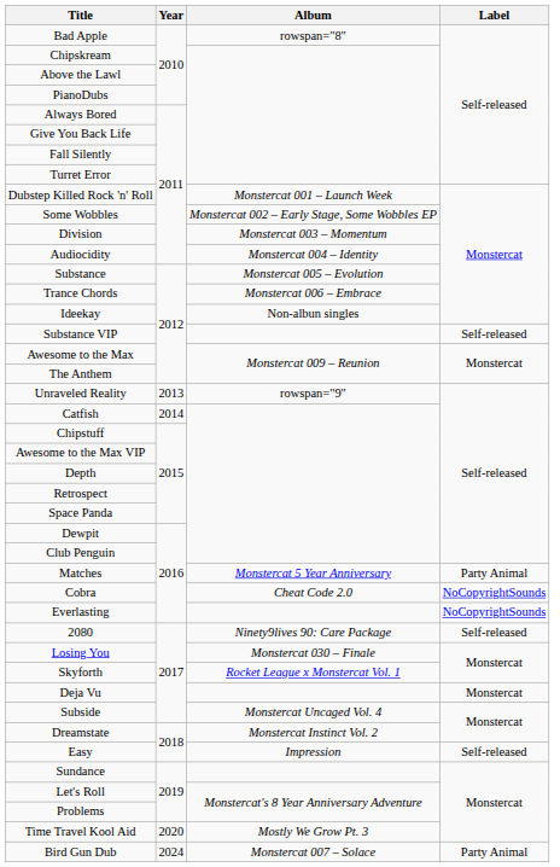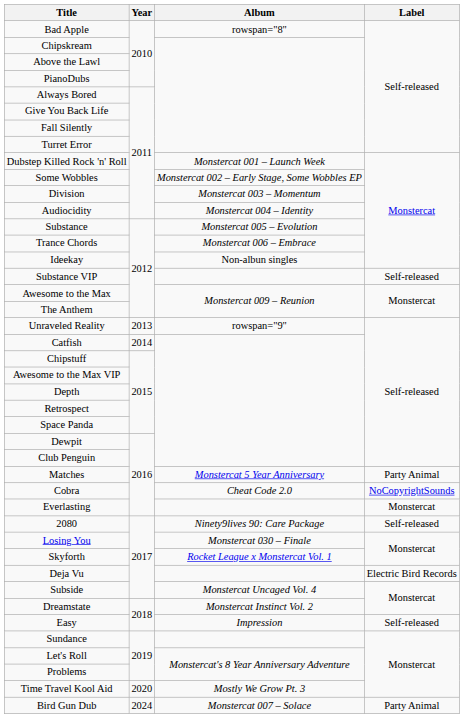Everlasting | Label: NoCopyrightSounds -> Monstercat
Deja Vu | Label: Monstercat -> Electric Bird Records
